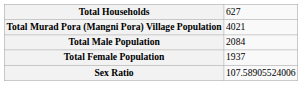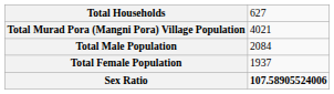Sex Ratio | column 2: normal -> bold
